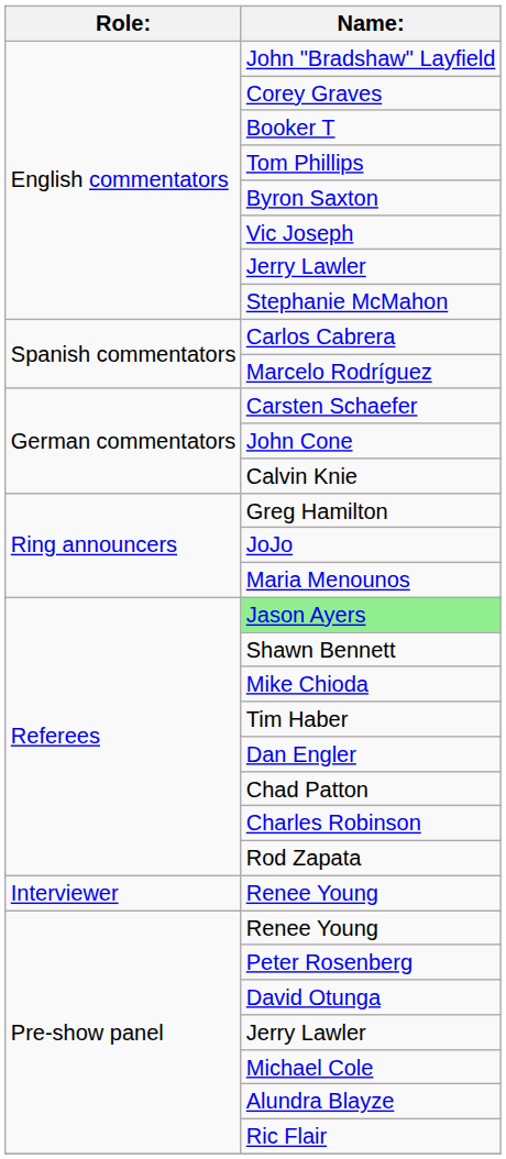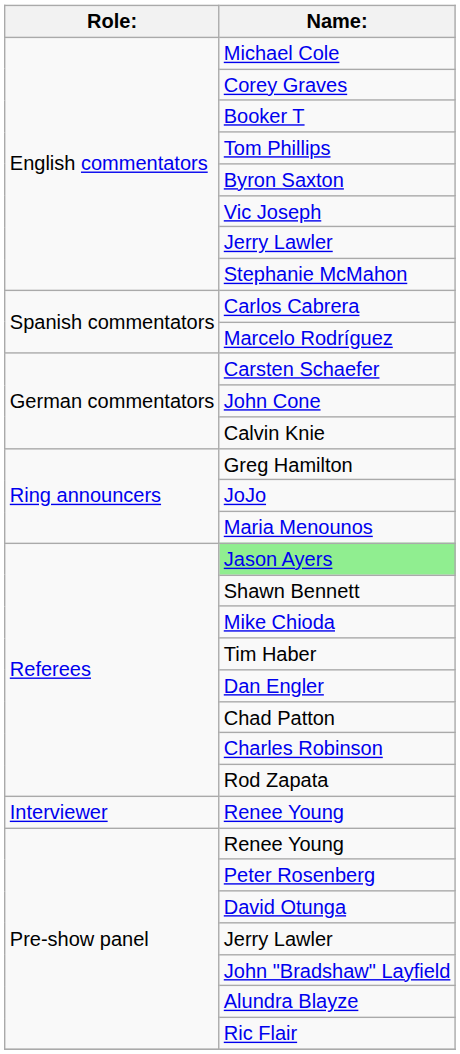row 2 | Name:: John "Bradshaw" Layfield -> Michael Cole
row 31 | Name:: Michael Cole -> John "Bradshaw" Layfield
